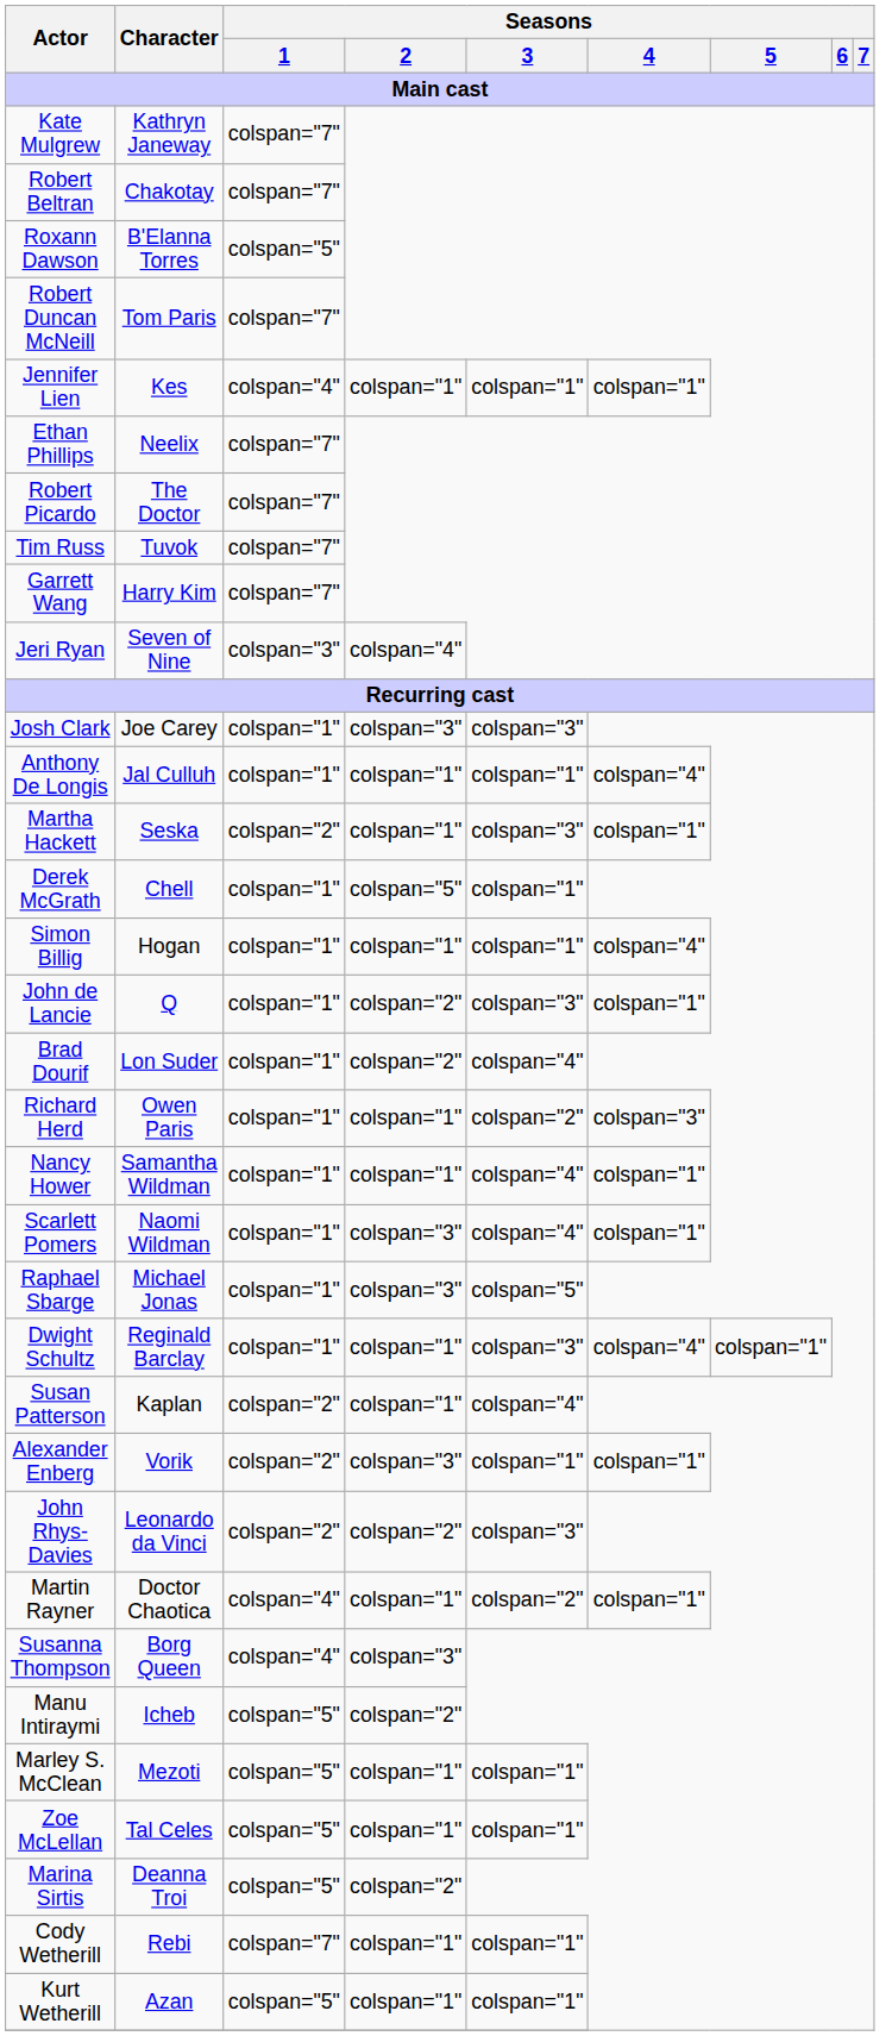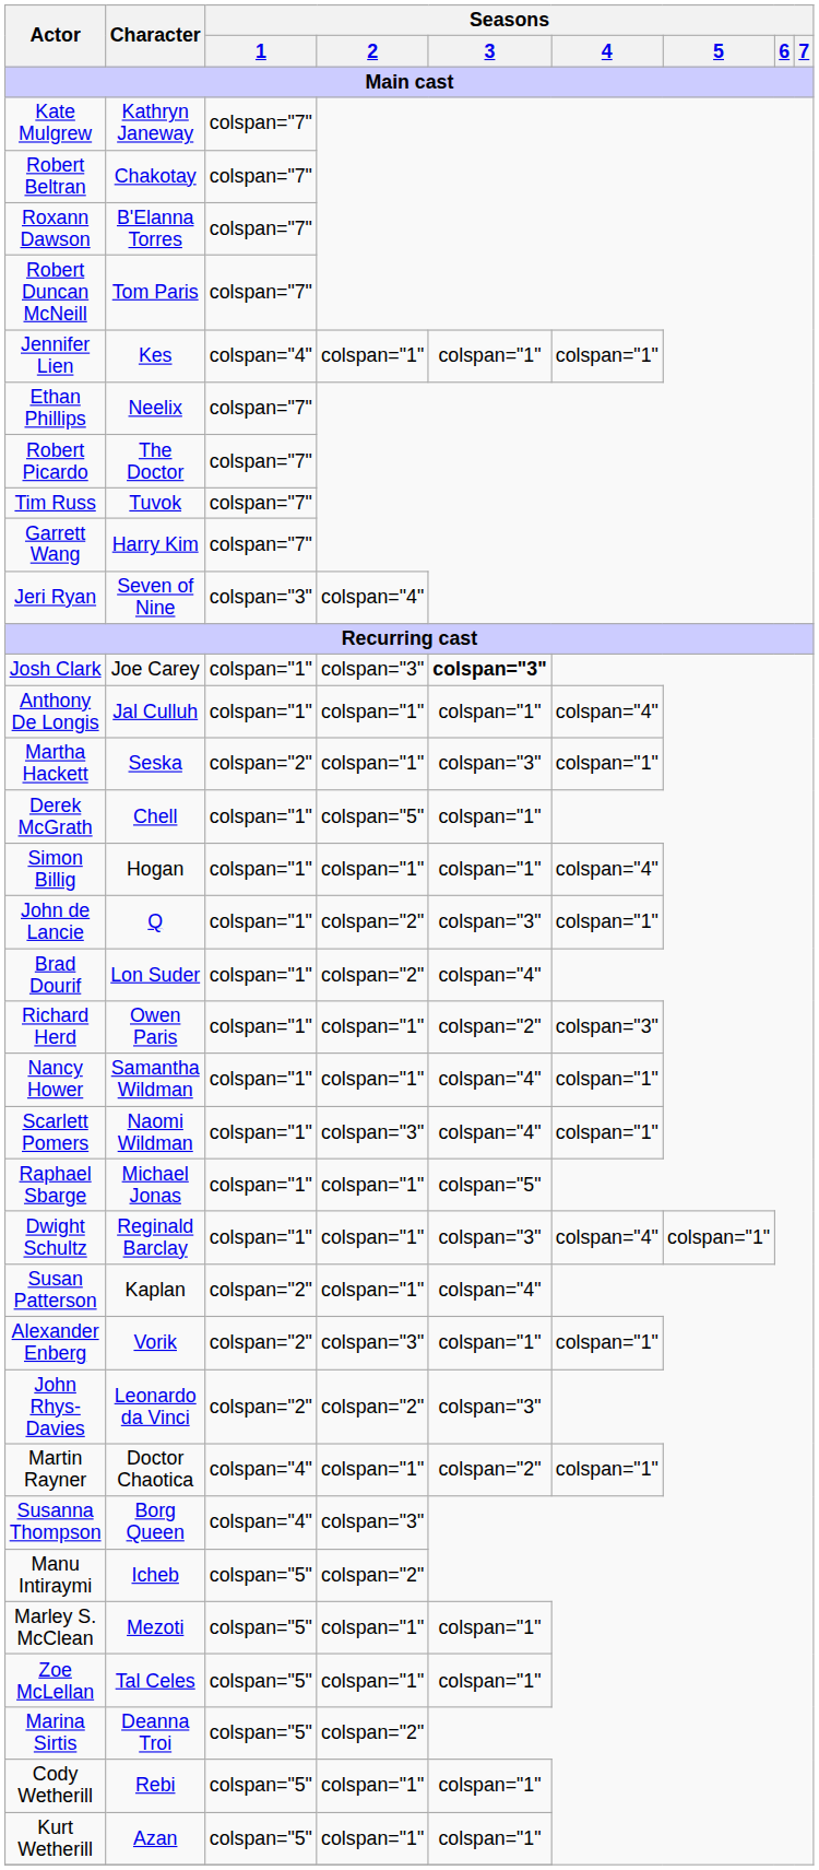Roxann Dawson | Seasons / 1: colspan="5" -> colspan="7"
Josh Clark | Seasons / 3: normal -> bold
Raphael Sbarge | Seasons / 2: colspan="3" -> colspan="1"
Cody Wetherill | Seasons / 1: colspan="7" -> colspan="5"
